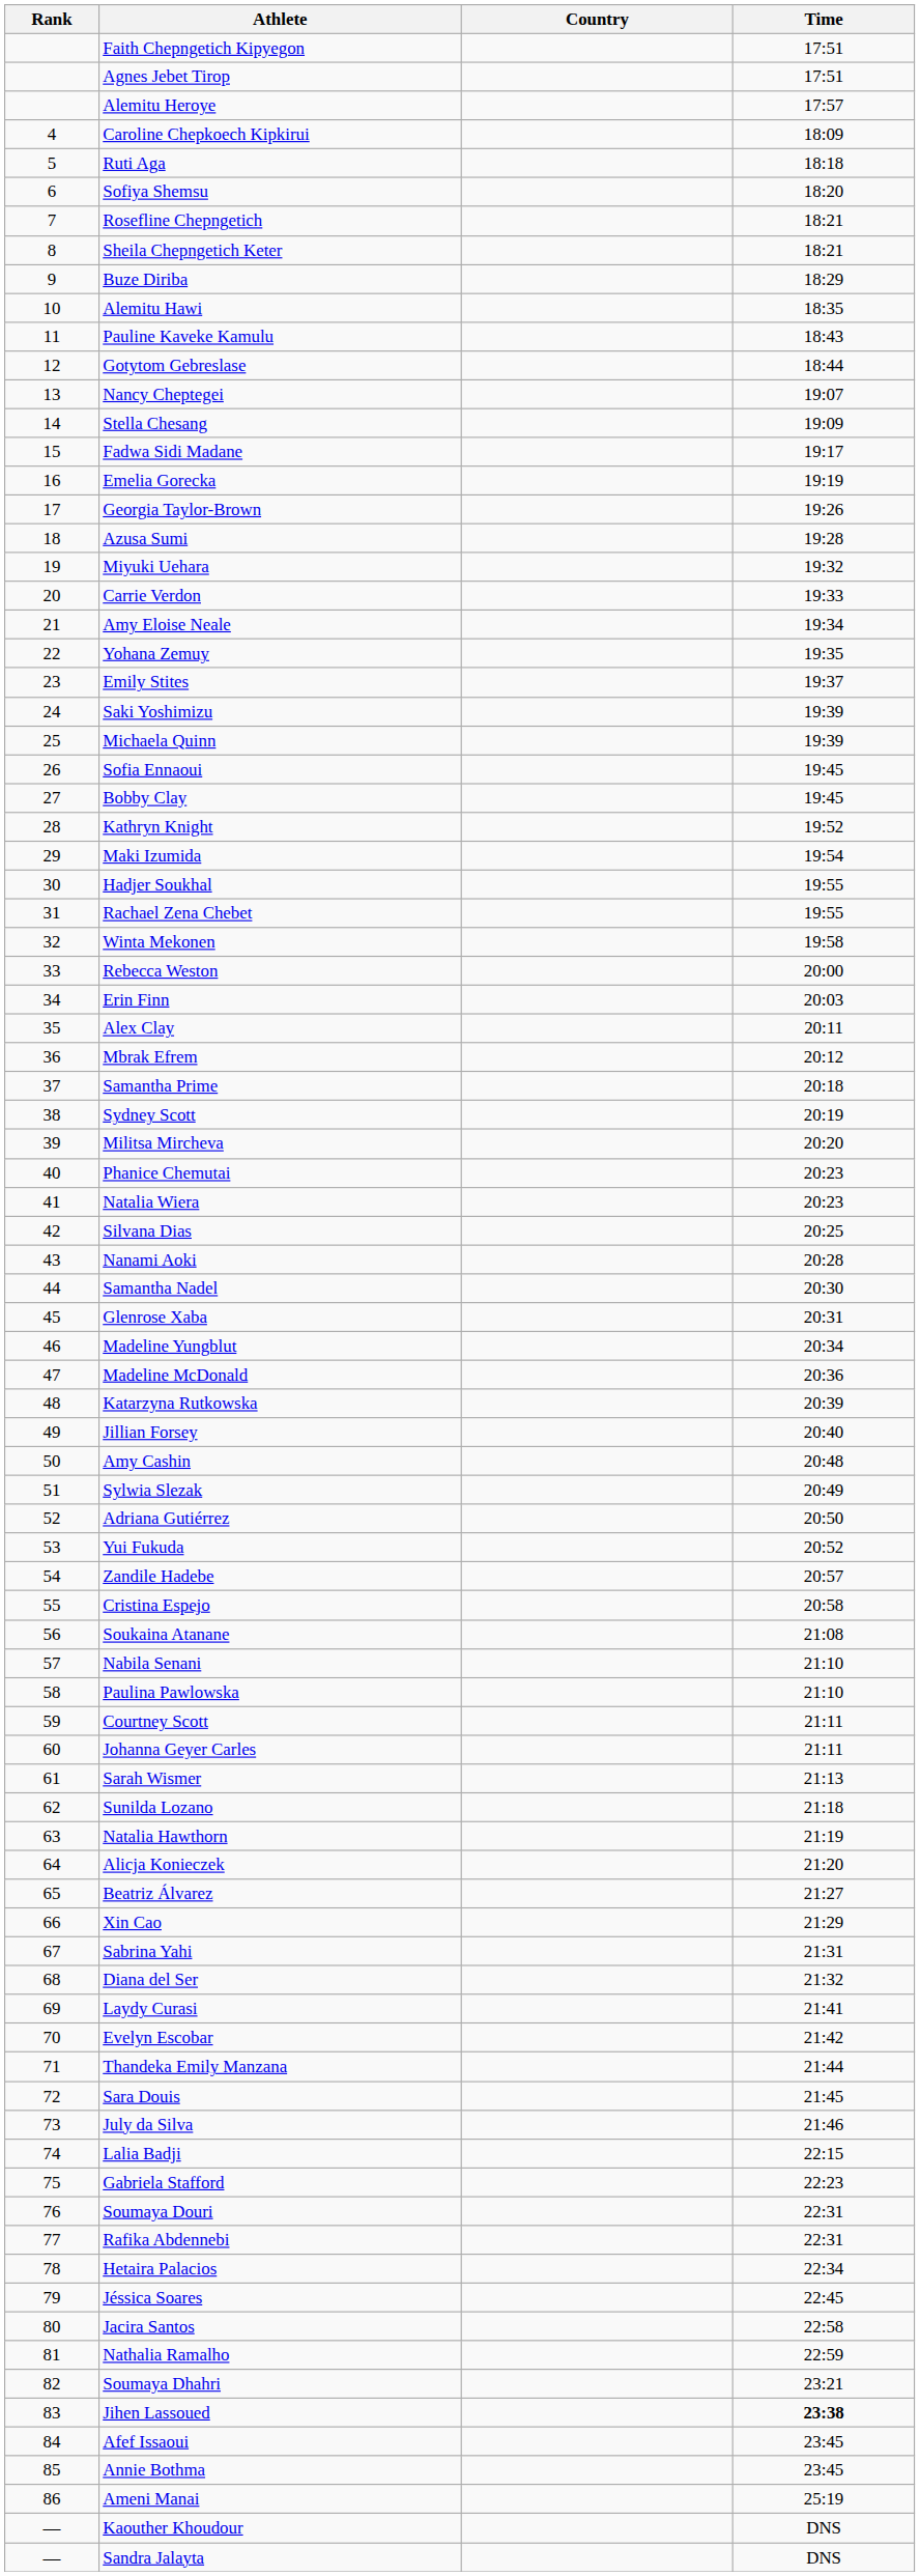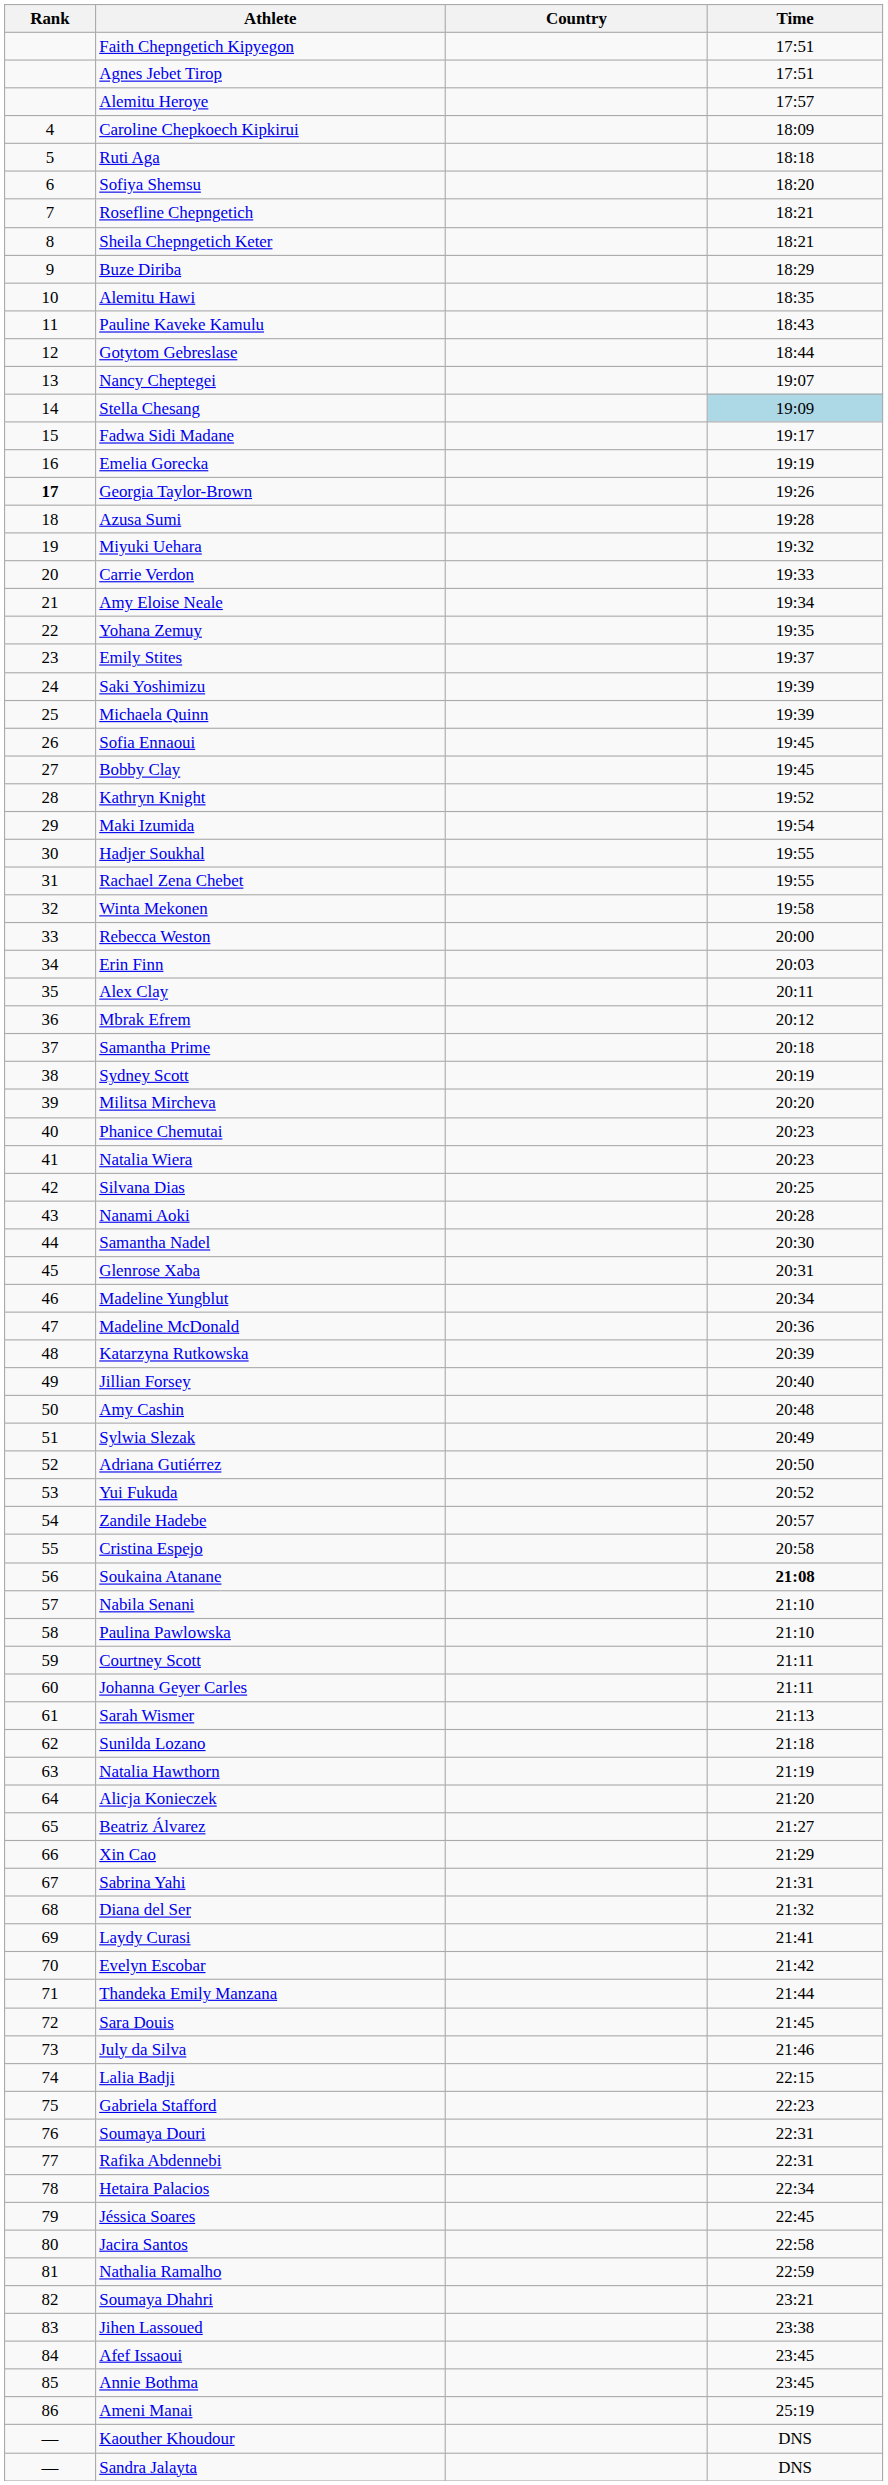Stella Chesang | Time: no background -> lightblue background
Georgia Taylor-Brown | Rank: normal -> bold
Soukaina Atanane | Time: normal -> bold
Jihen Lassoued | Time: bold -> normal
